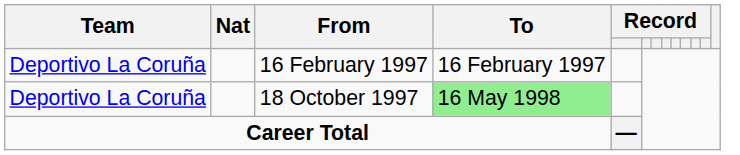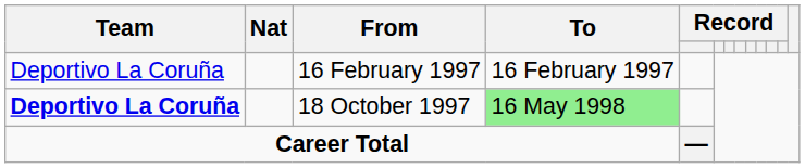18 October 1997 | Team: normal -> bold
